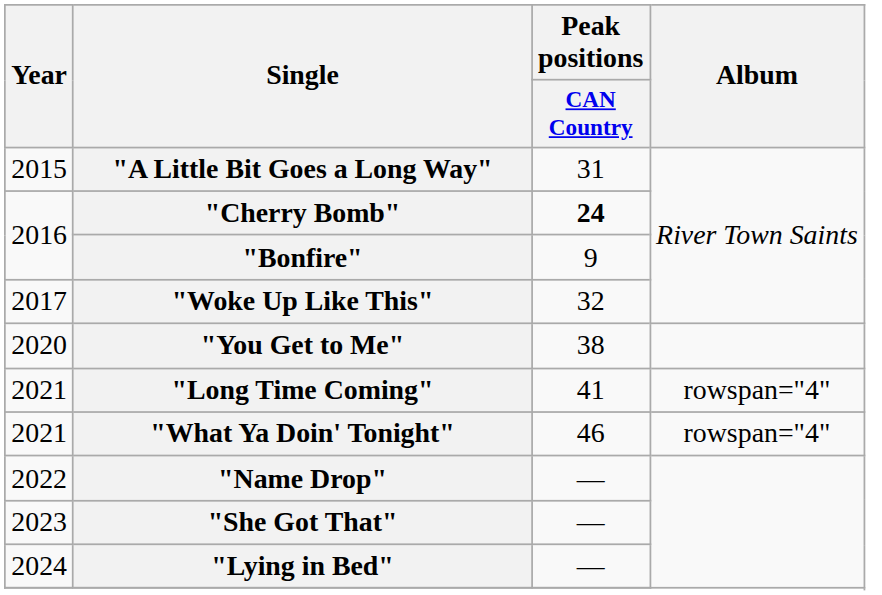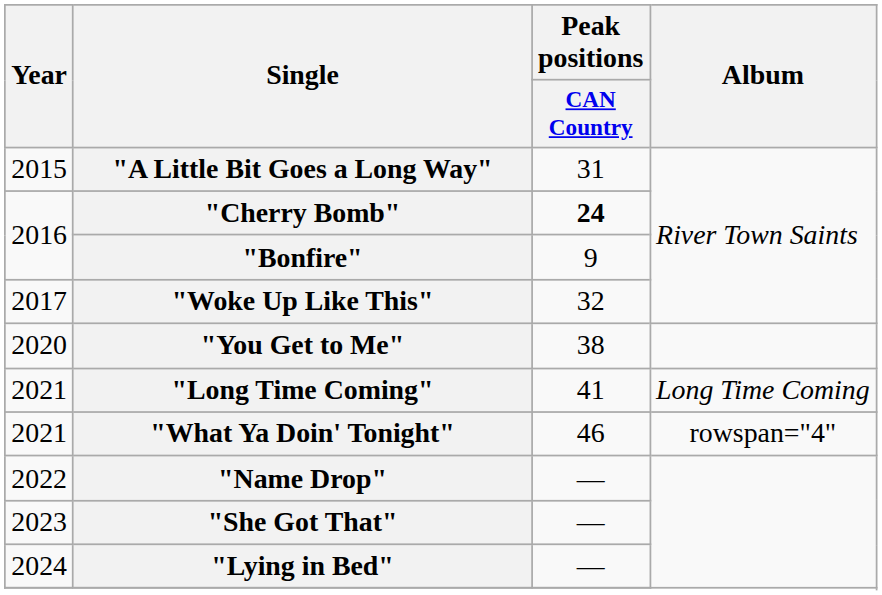"Long Time Coming" | Album: rowspan="4" -> Long Time Coming
